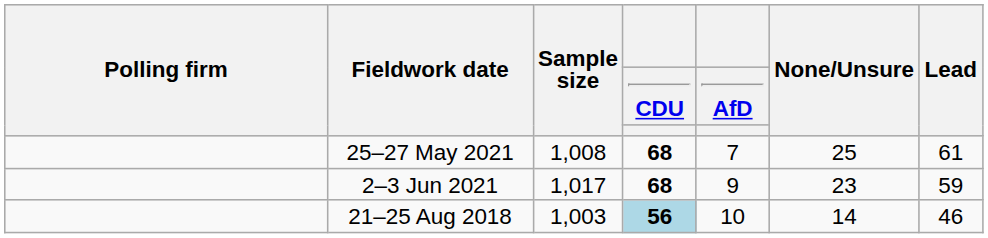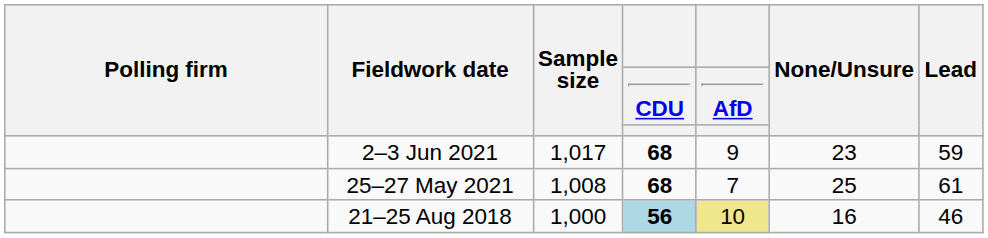rows swapped: 2–3 Jun 2021 <-> 25–27 May 2021
21–25 Aug 2018 | Sample size: 1,003 -> 1,000
21–25 Aug 2018 | AfD: no background -> khaki background
21–25 Aug 2018 | None/Unsure: 14 -> 16
